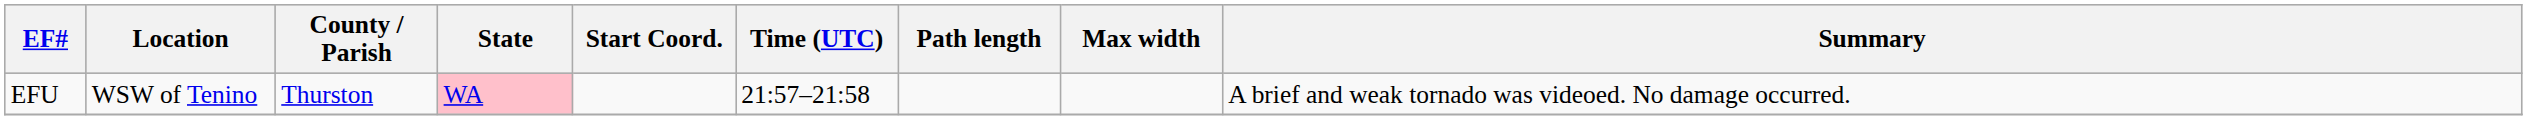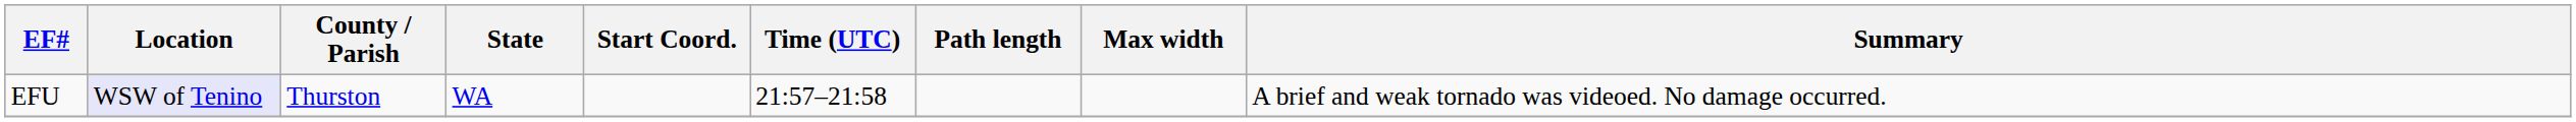EFU | Location: no background -> lavender background
EFU | State: pink background -> no background
